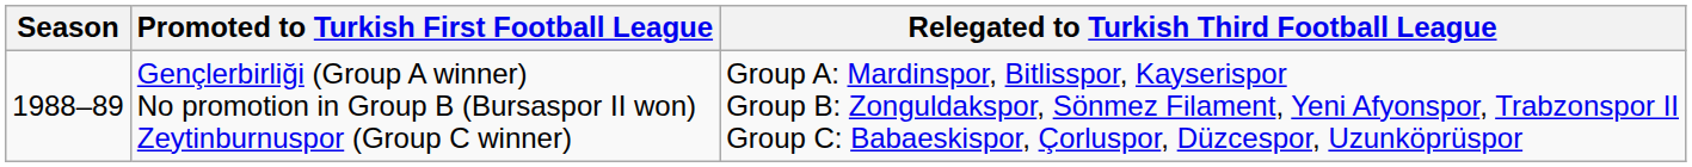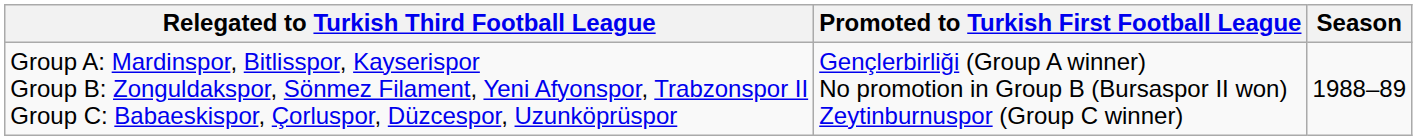columns swapped: Season <-> Relegated to Turkish Third Football League
